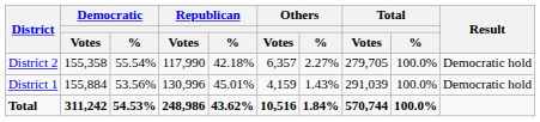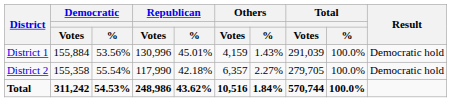rows swapped: District 1 <-> District 2
